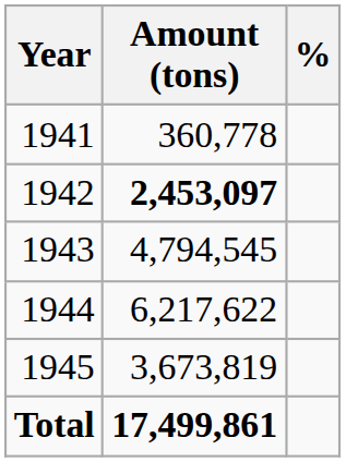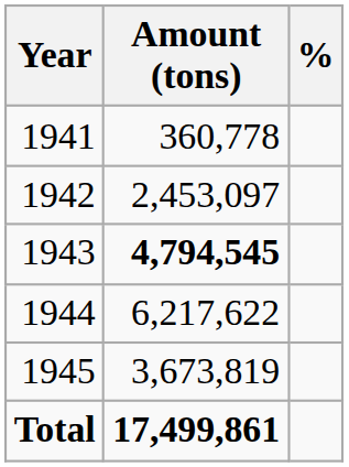1942 | Amount (tons): bold -> normal
1943 | Amount (tons): normal -> bold
